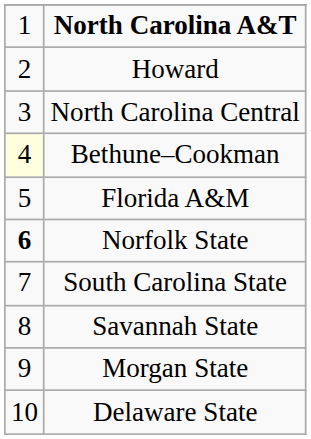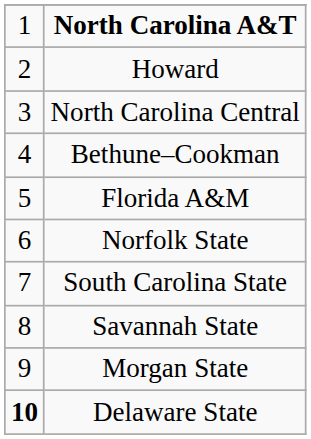Bethune–Cookman | column 1: lightyellow background -> no background
Norfolk State | column 1: bold -> normal
Delaware State | column 1: normal -> bold
